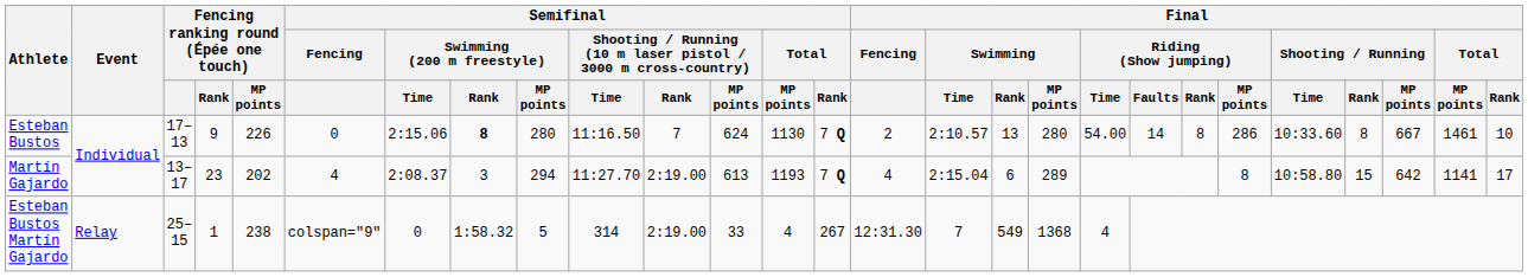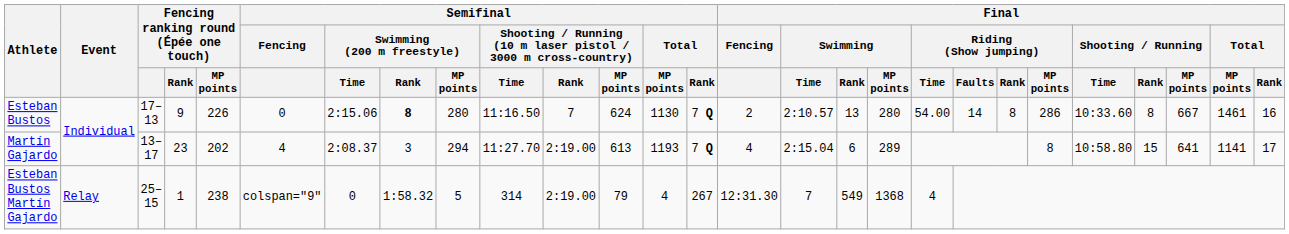Esteban Bustos | Final / Total / Rank: 10 -> 16
Martín Gajardo | Final / Shooting / Running / MP points: 642 -> 641
Esteban Bustos Martín Gajardo | column 12: 33 -> 79
